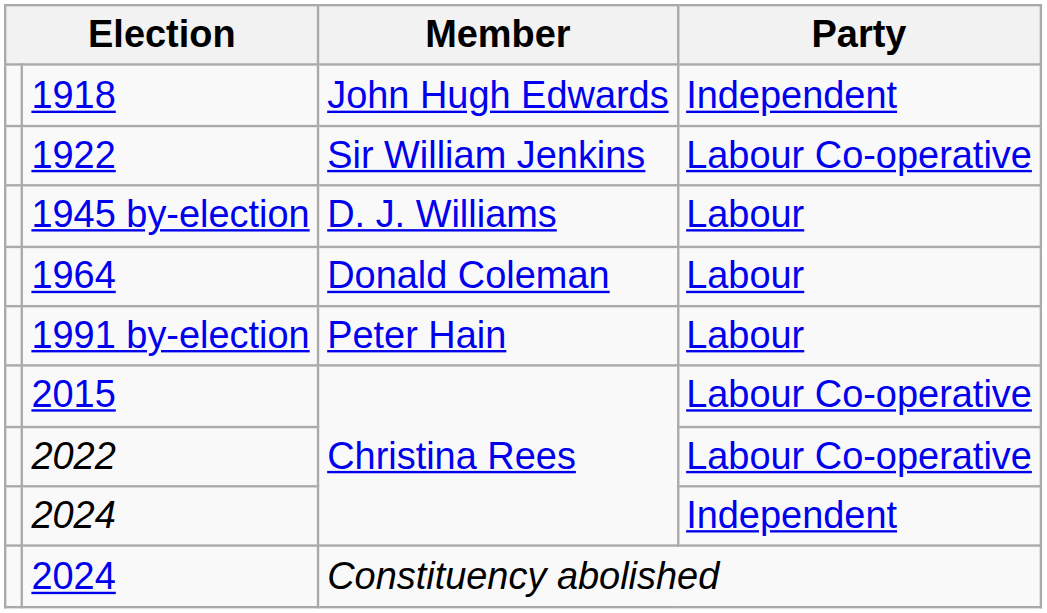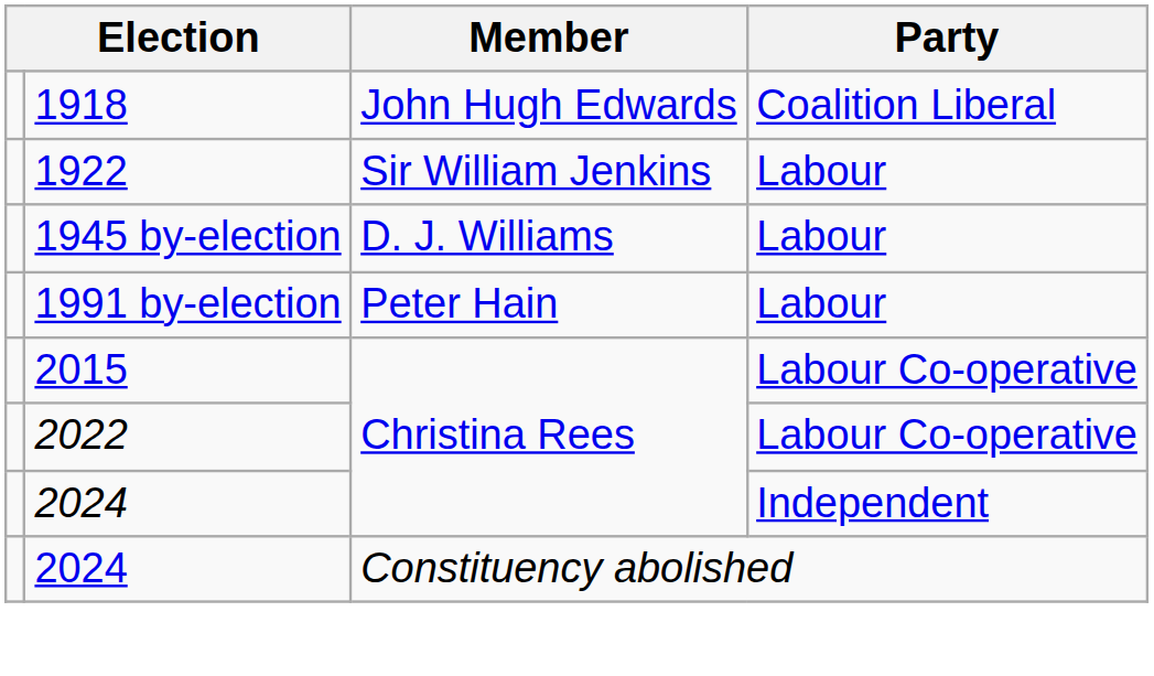1918 | Party: Independent -> Coalition Liberal
1922 | Party: Labour Co-operative -> Labour
- row: 1964 | Donald Coleman | Labour
